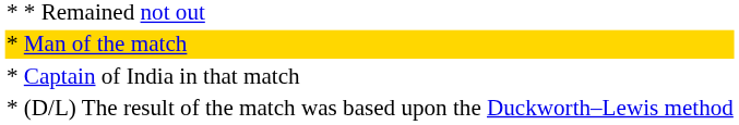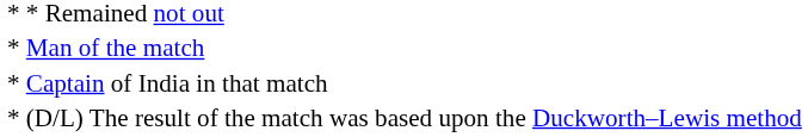row 2 | column 1: gold background -> no background
